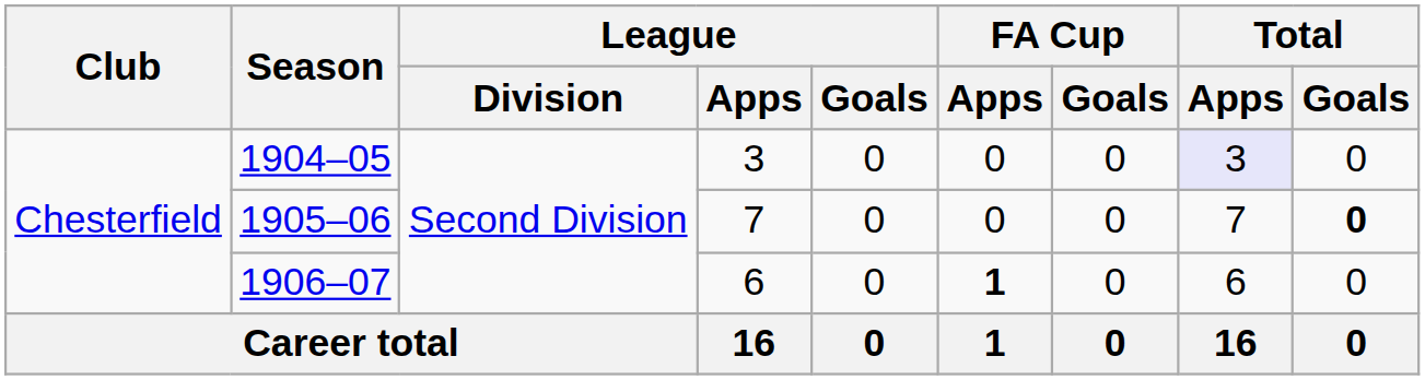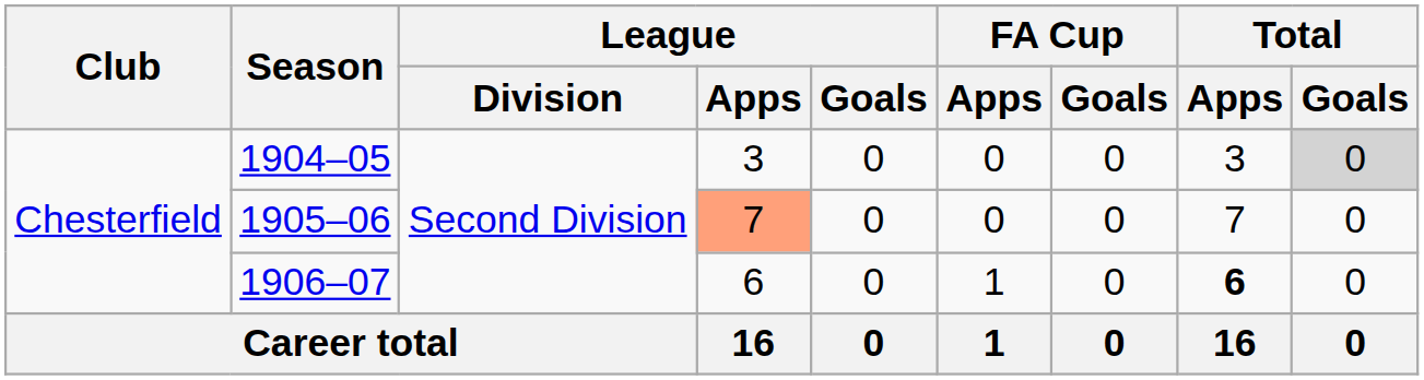1904–05 | Total / Apps: lavender background -> no background
1904–05 | Total / Goals: no background -> lightgrey background
1905–06 | League / Apps: no background -> lightsalmon background
1905–06 | Total / Goals: bold -> normal
1906–07 | FA Cup / Apps: bold -> normal
1906–07 | Total / Apps: normal -> bold
